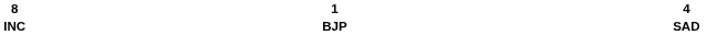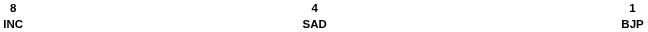columns swapped: 4 <-> 1
